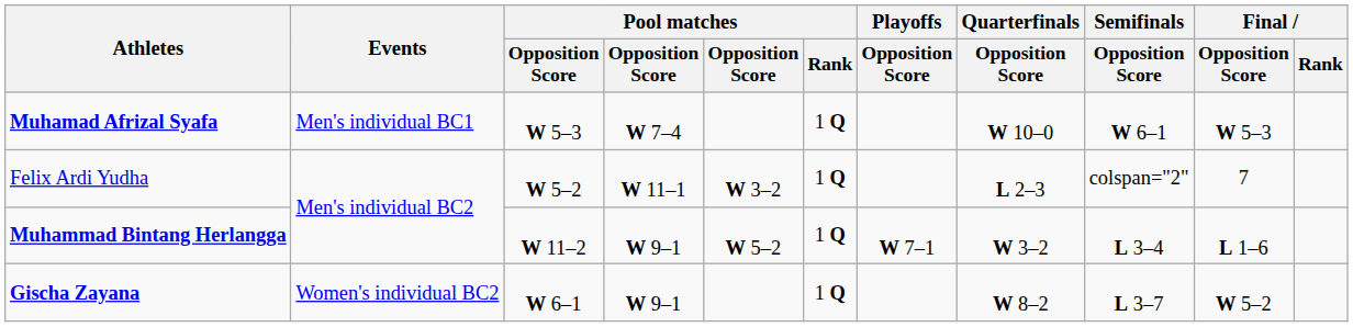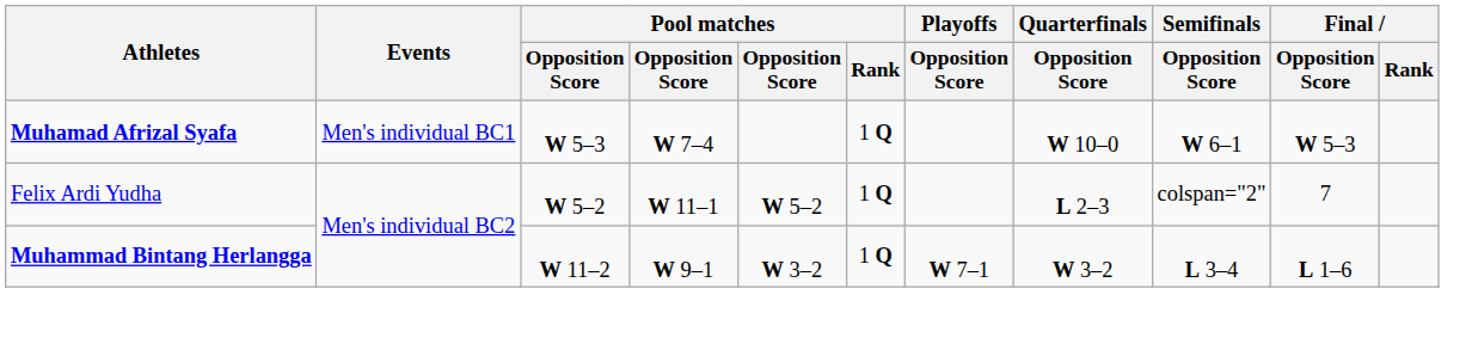Felix Ardi Yudha | column 5: W 3–2 -> W 5–2
Muhammad Bintang Herlangga | column 5: W 5–2 -> W 3–2
- row: Gischa Zayana | Women's individual BC2 | W 6–1 | W 9–1 | 1 Q | W 8–2 | L 3–7 | W 5–2
